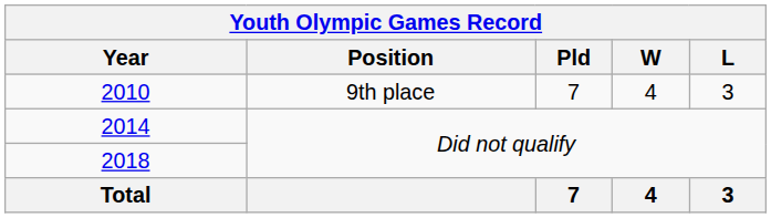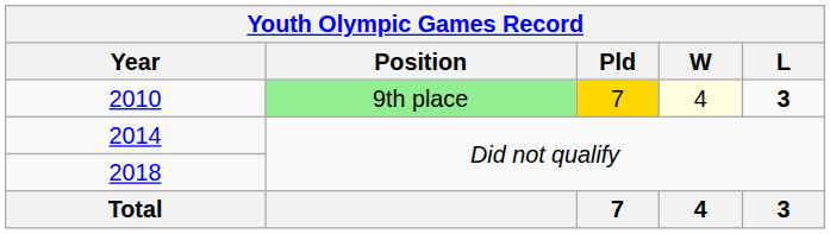2010 | Position: no background -> lightgreen background
2010 | Pld: no background -> gold background
2010 | W: no background -> lightyellow background
2010 | L: normal -> bold
